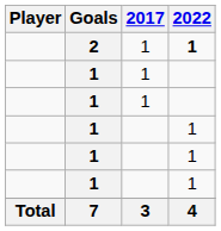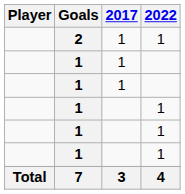2 | 2022: bold -> normal
